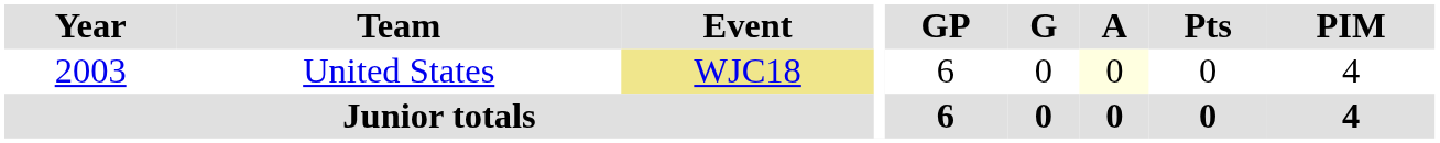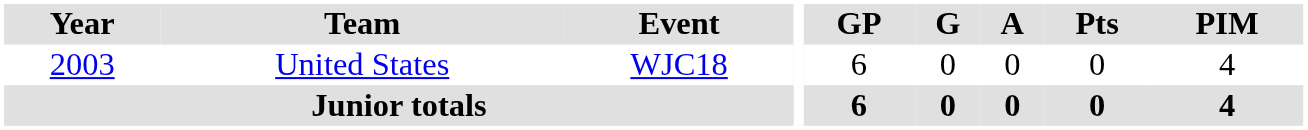United States | Event: khaki background -> no background
United States | A: lightyellow background -> no background
